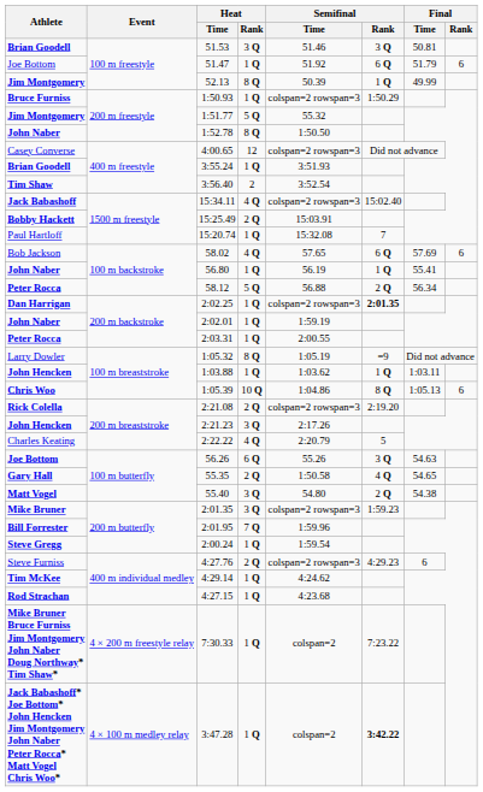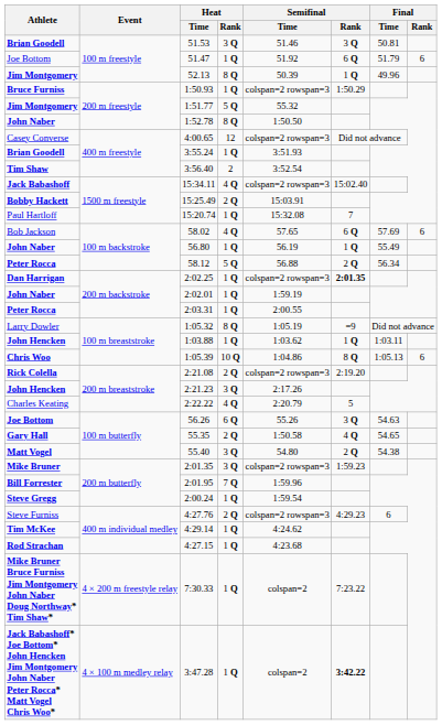52.13 | Final / Time: 49.99 -> 49.96
56.80 | Final / Time: 55.41 -> 55.49
